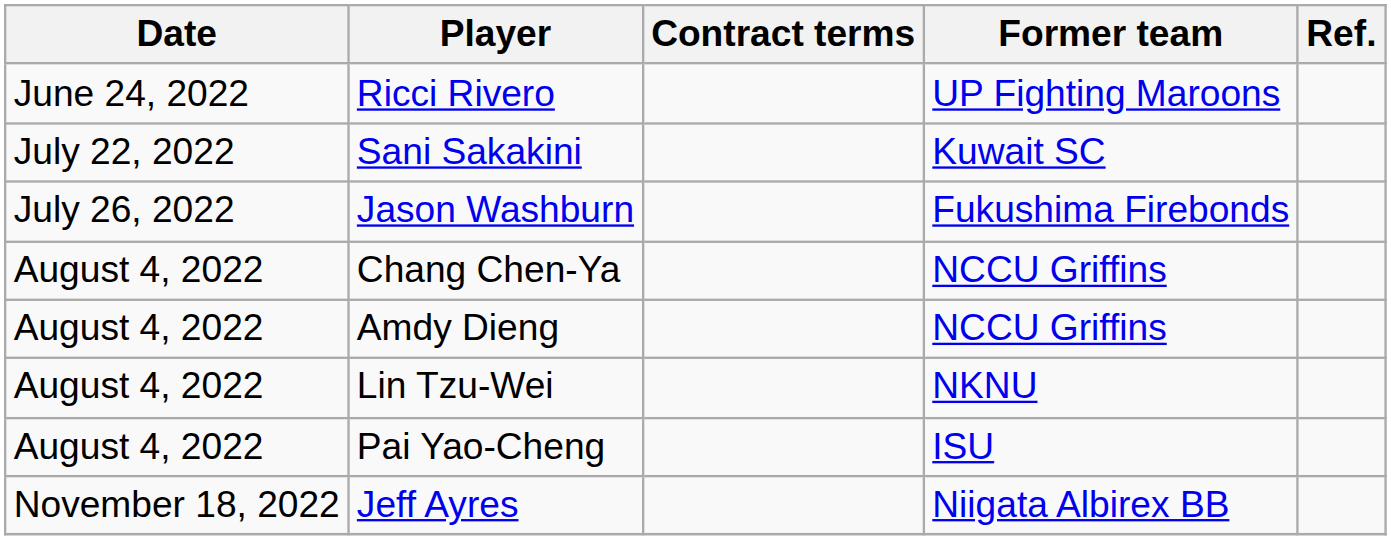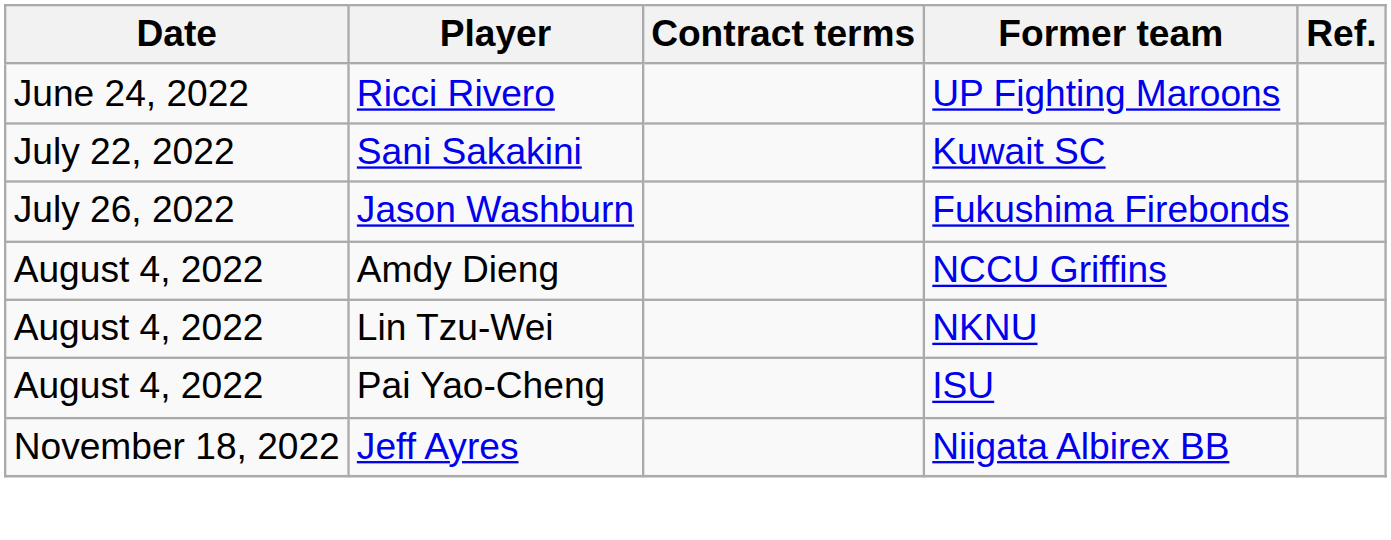- row: August 4, 2022 | Chang Chen-Ya | NCCU Griffins
